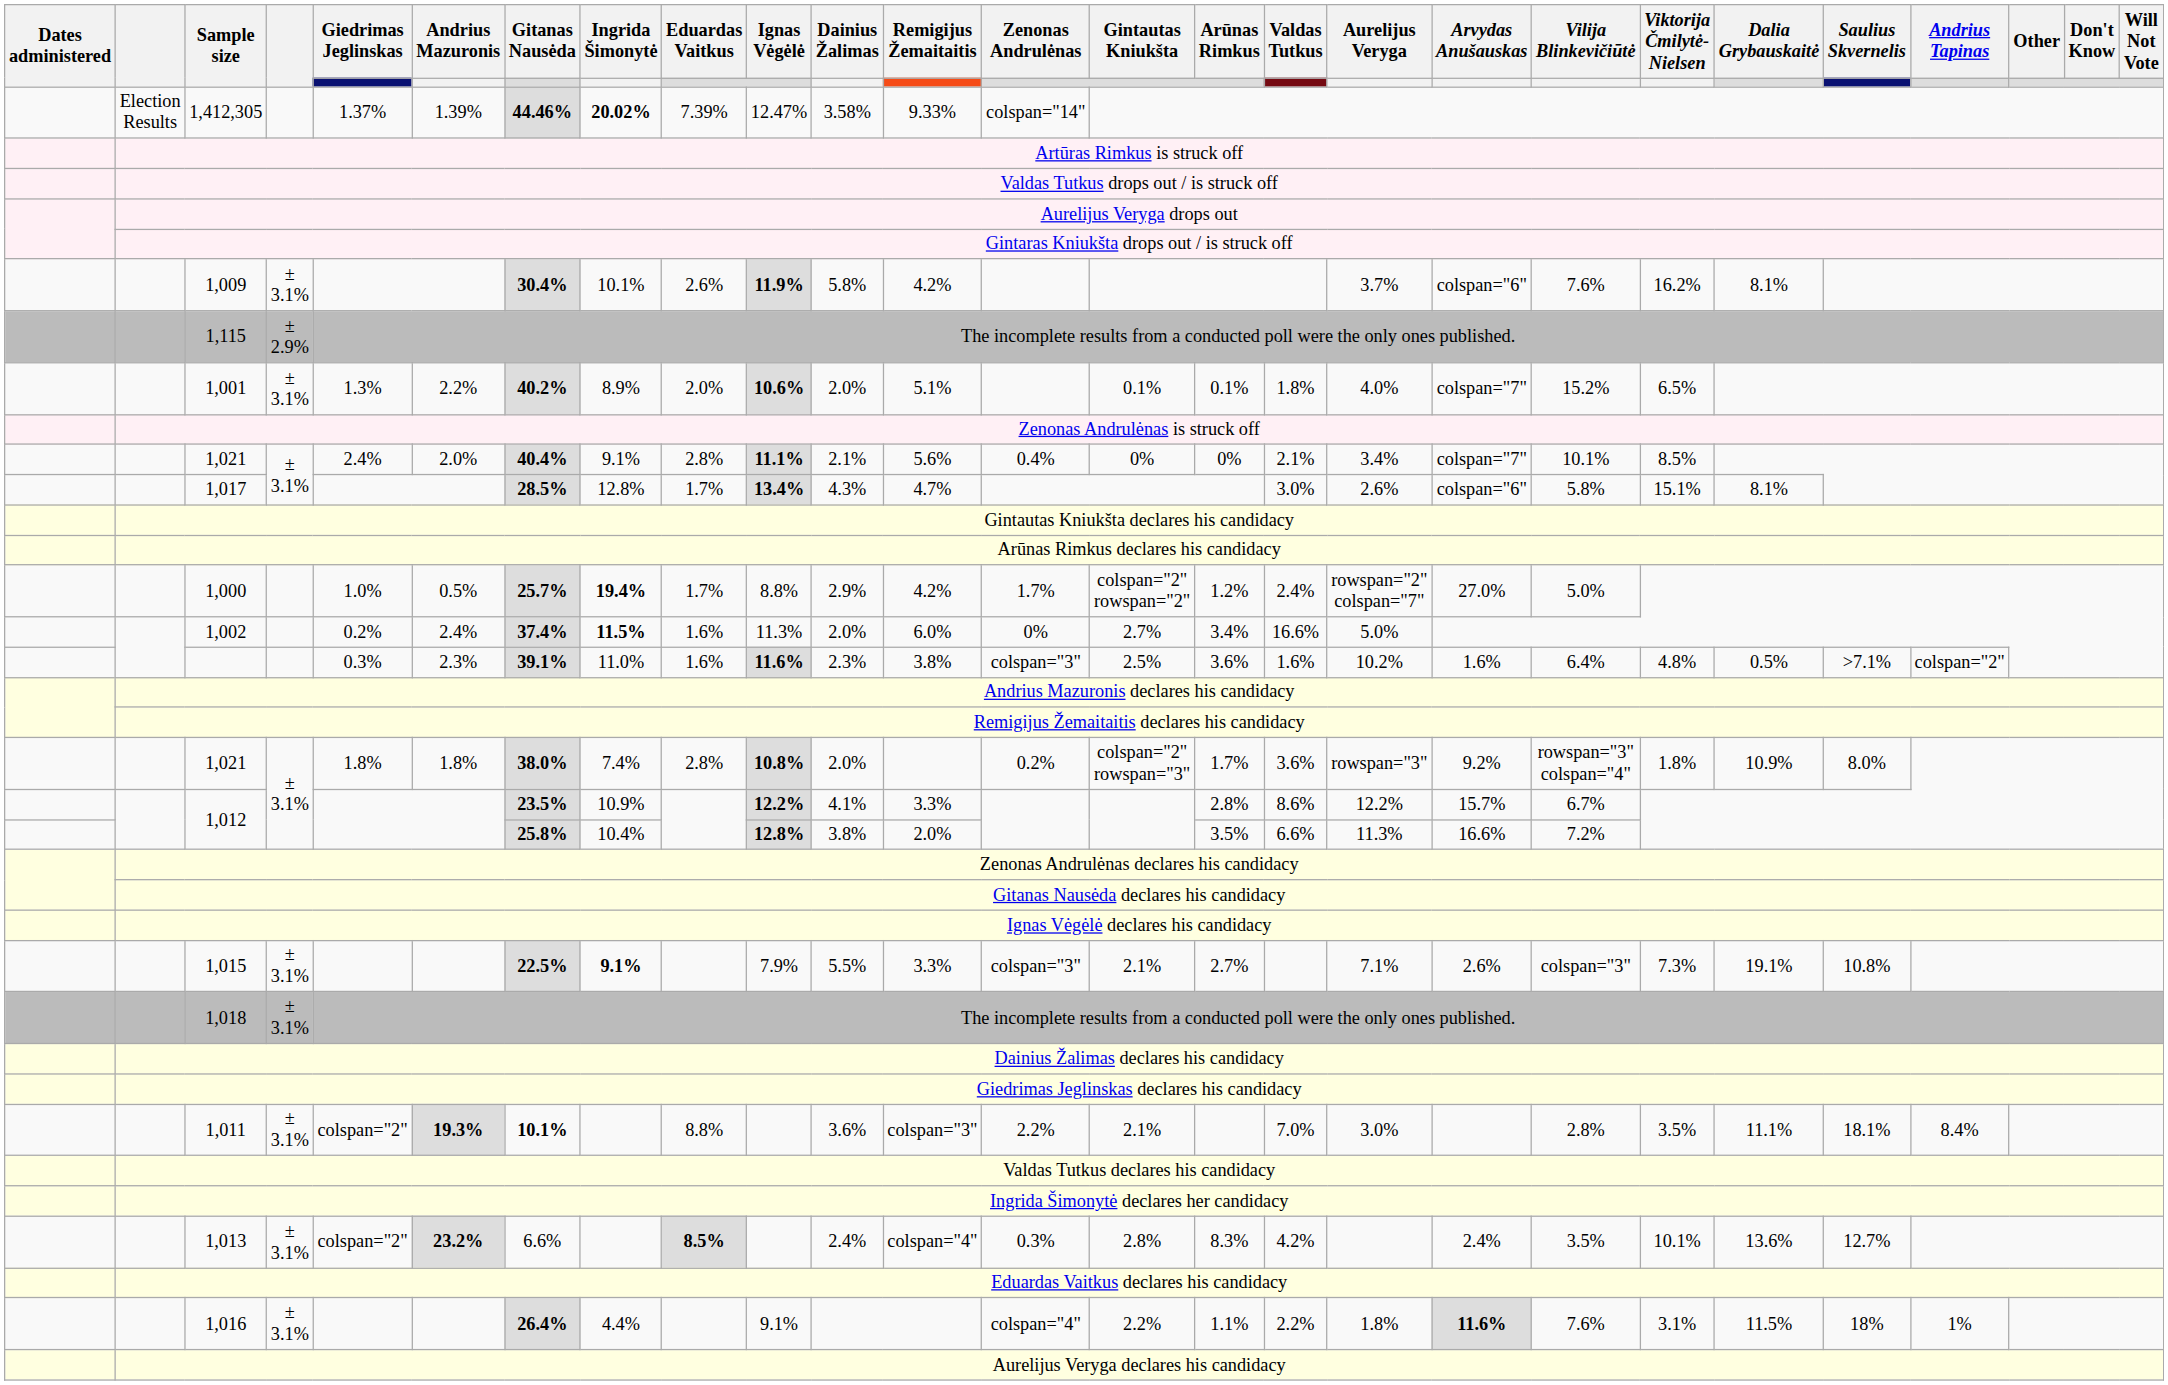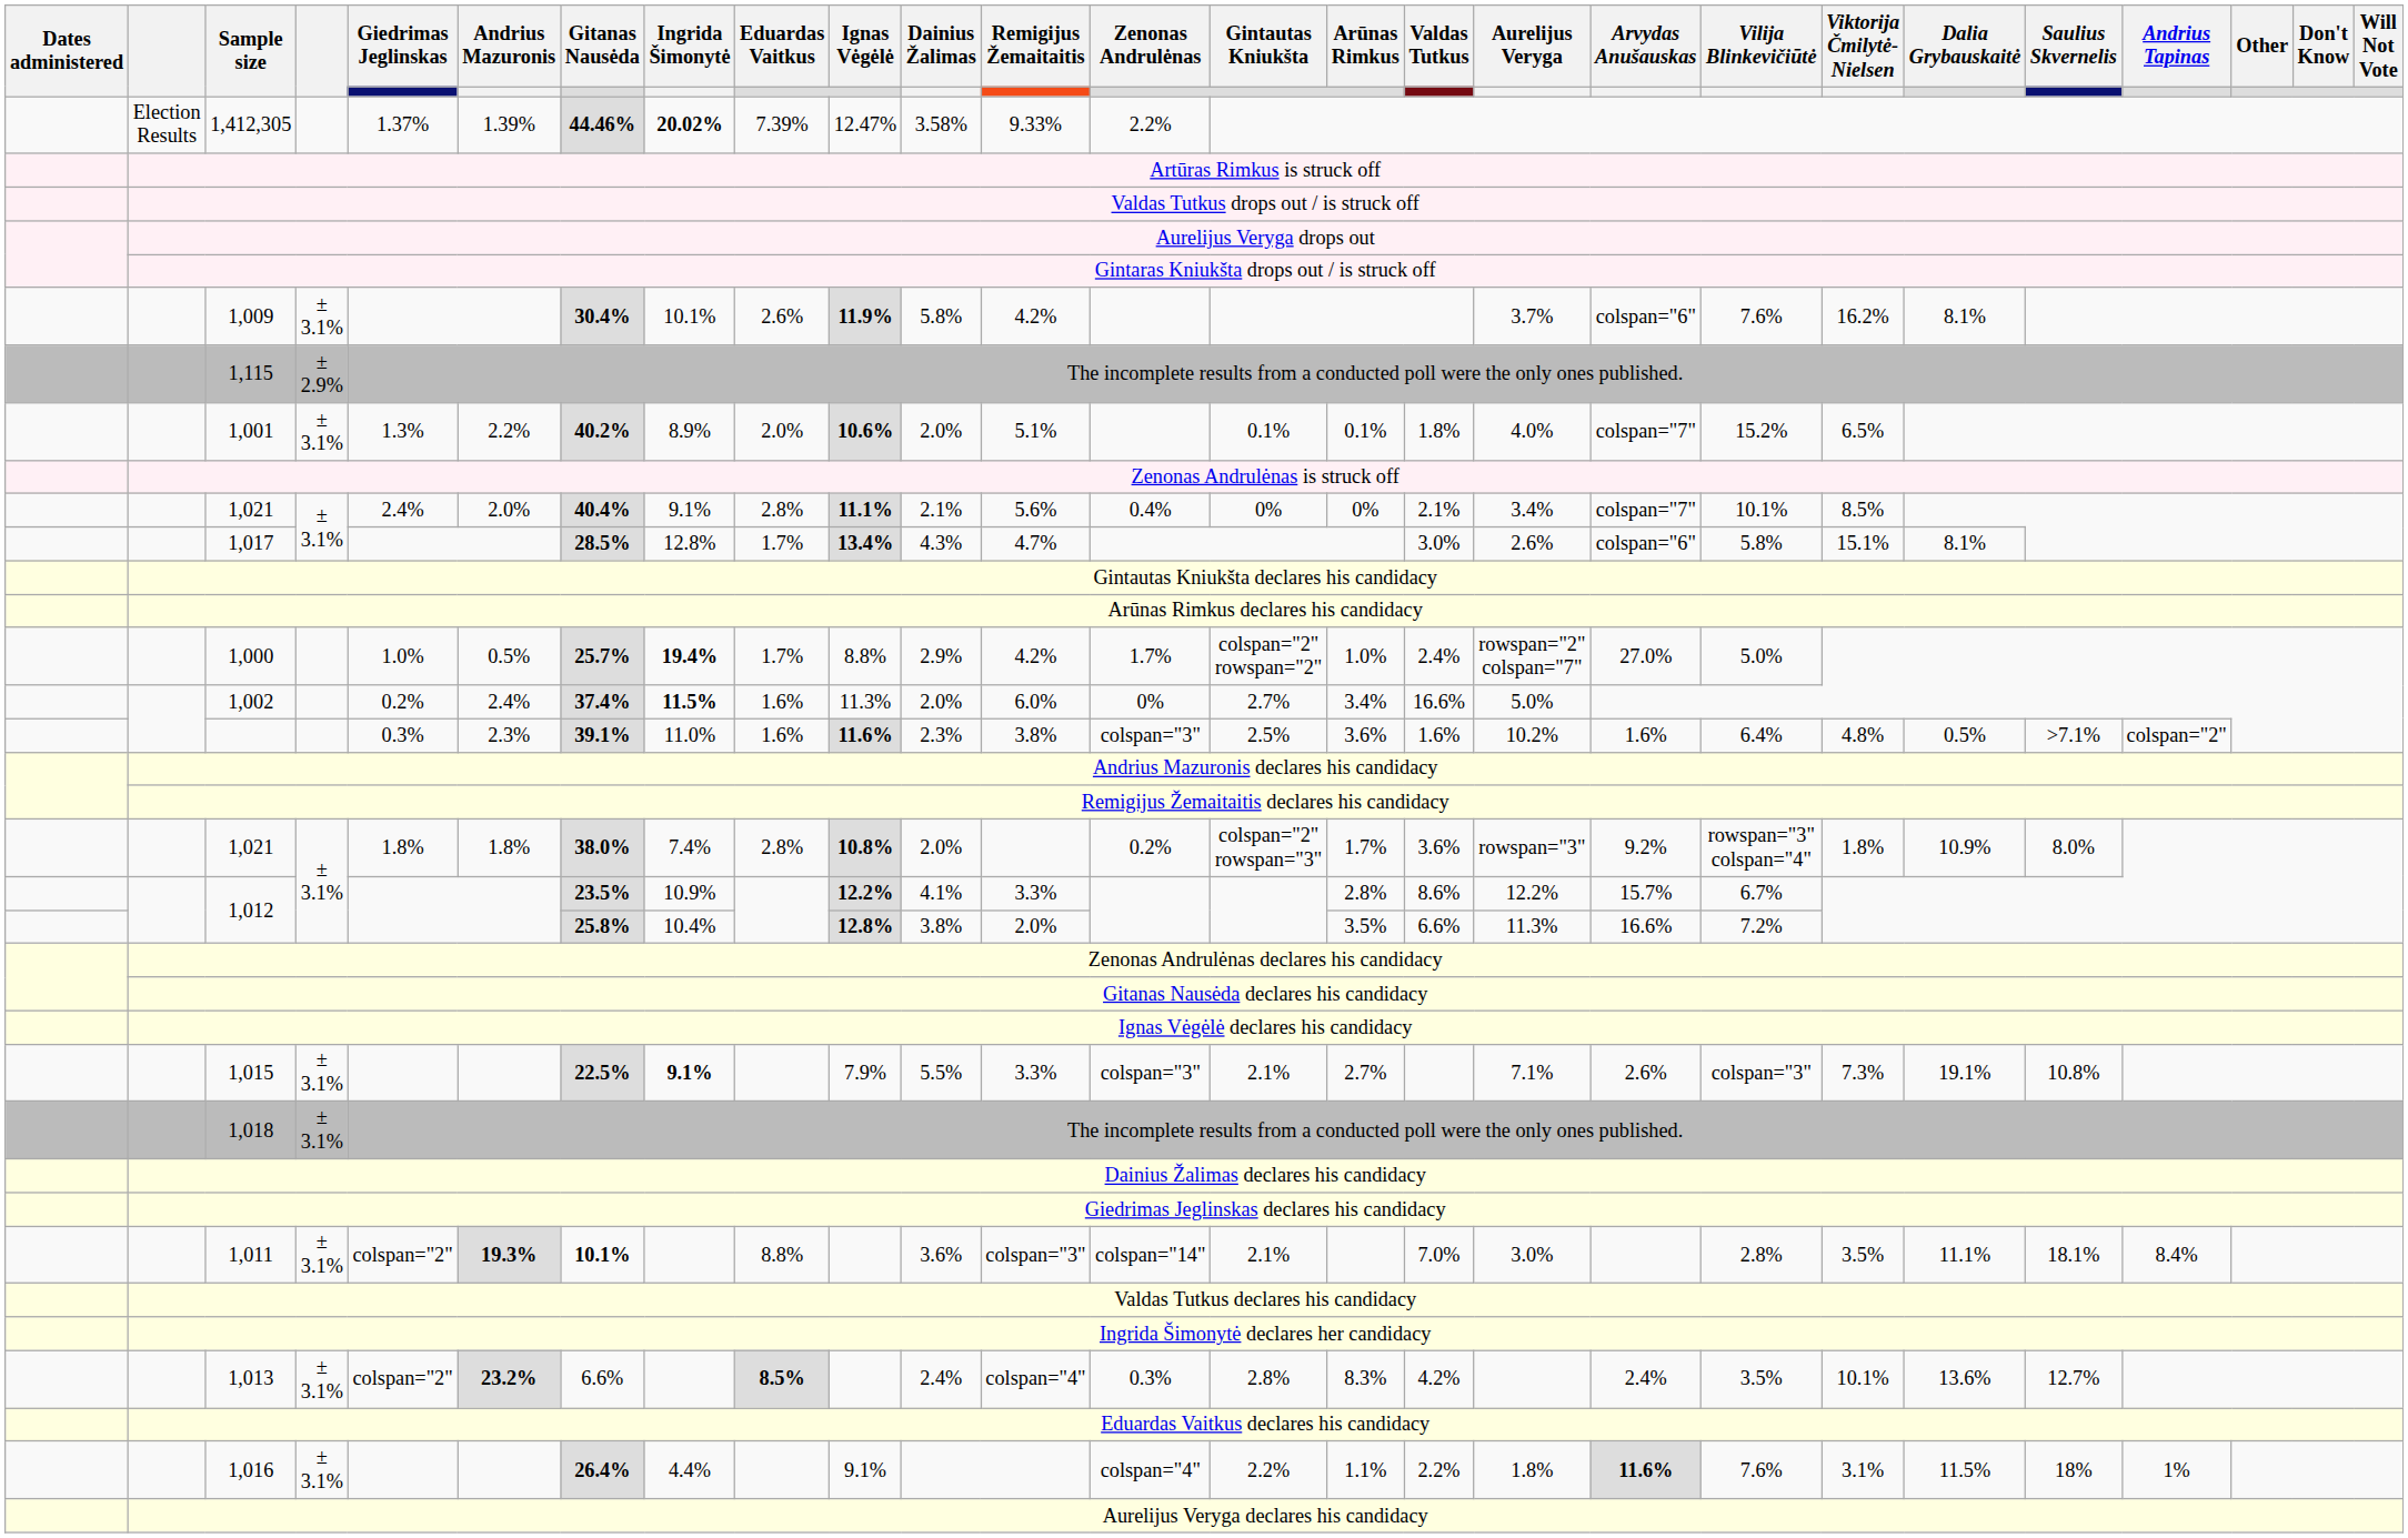1,412,305 | Zenonas Andrulėnas: colspan="14" -> 2.2%
1,000 | Arūnas Rimkus: 1.2% -> 1.0%
1,011 | Zenonas Andrulėnas: 2.2% -> colspan="14"
